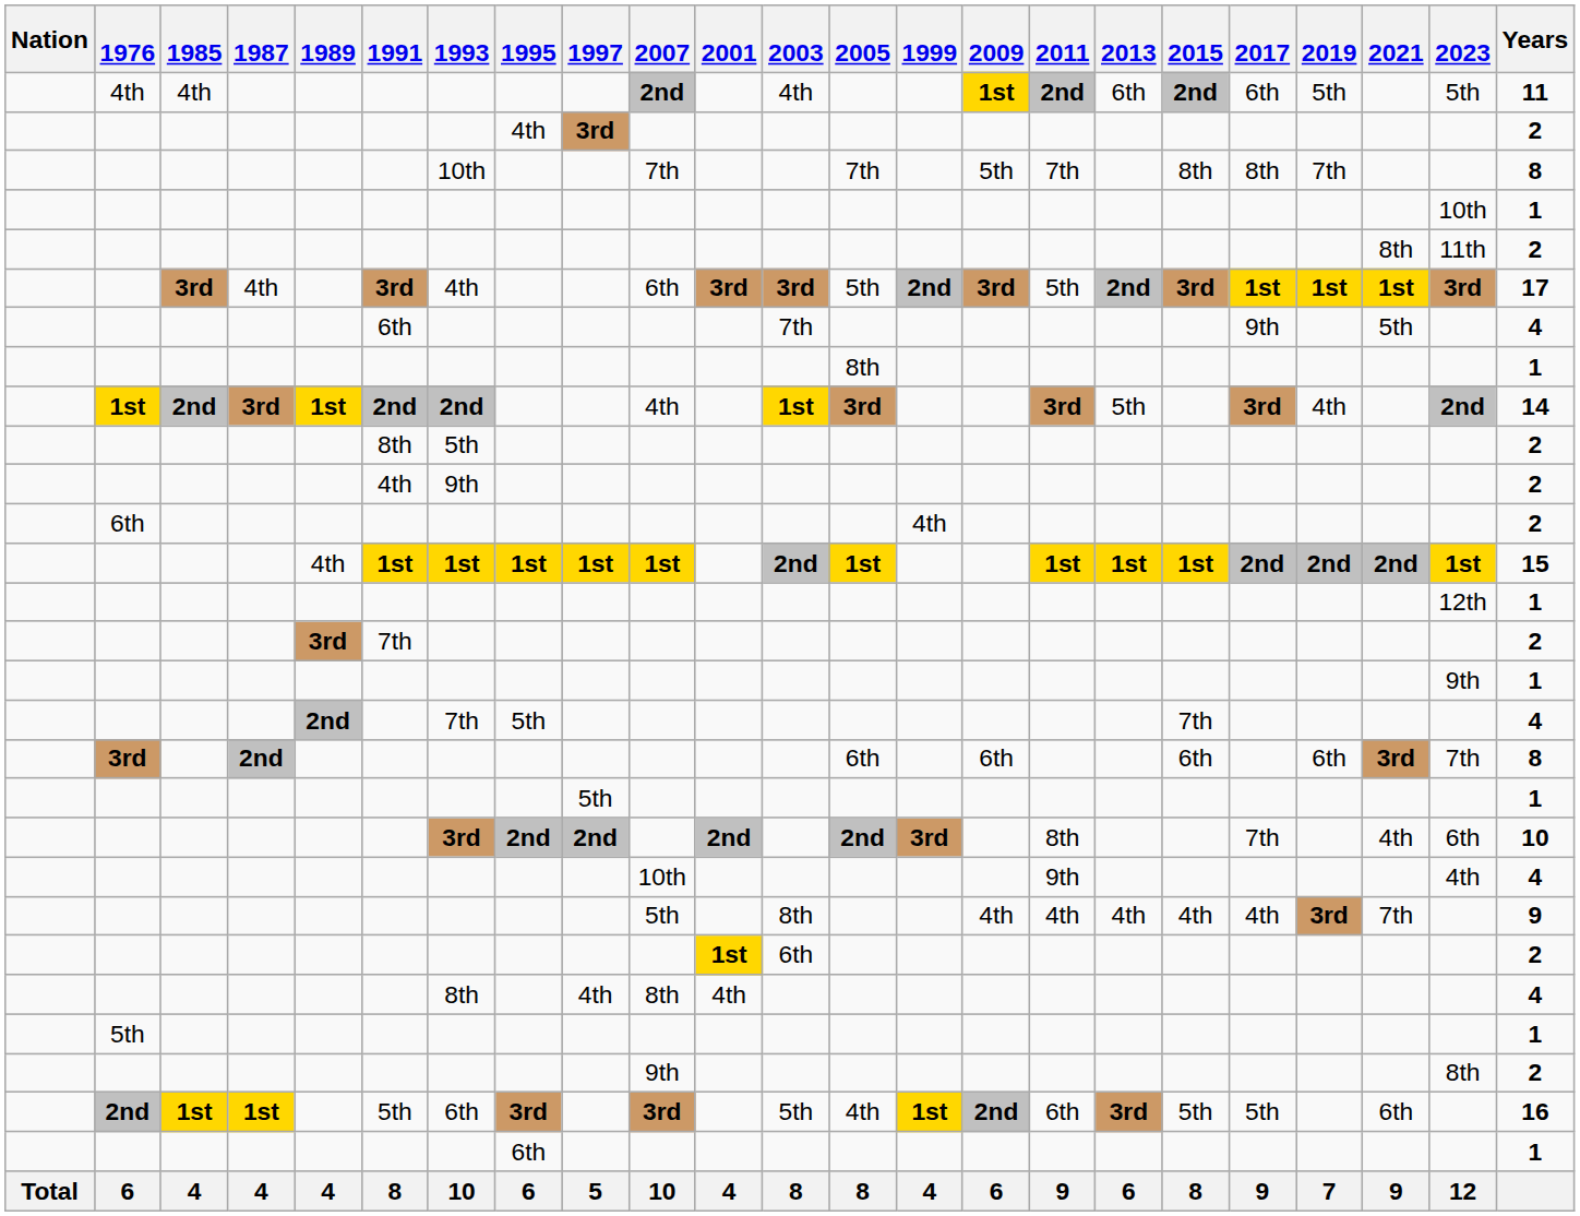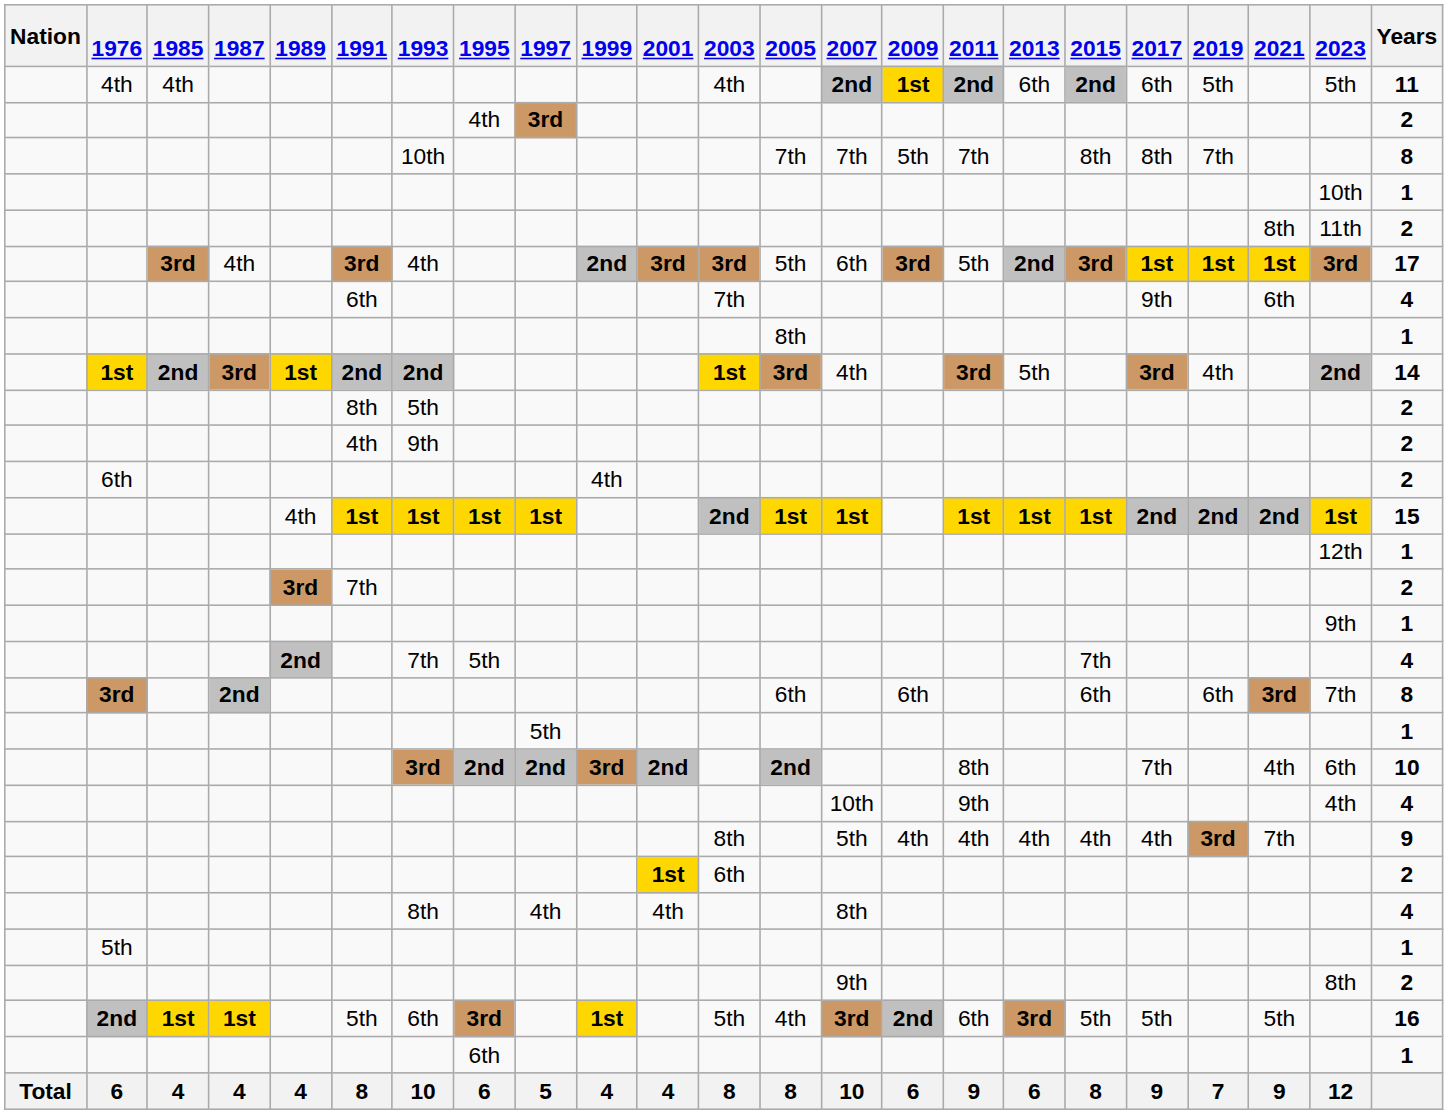columns swapped: 1999 <-> 2007
row 8 | 2021: 5th -> 6th
row 28 | 2021: 6th -> 5th
